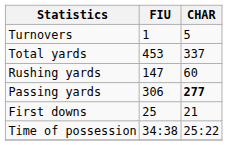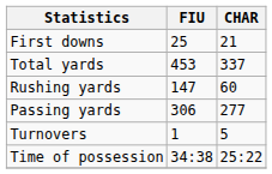rows swapped: First downs <-> Turnovers
Passing yards | CHAR: bold -> normal
